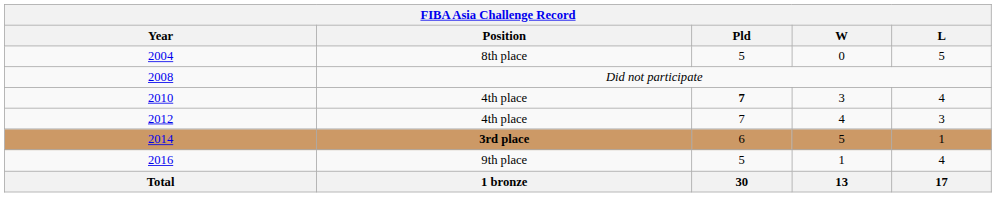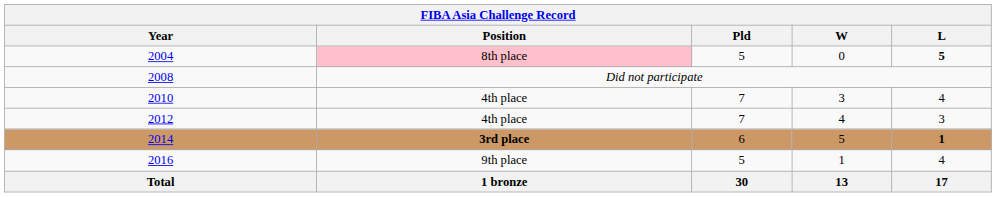2004 | Position: no background -> pink background
2004 | L: normal -> bold
2010 | Pld: bold -> normal
2014 | L: normal -> bold
